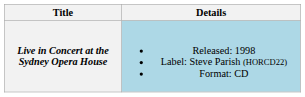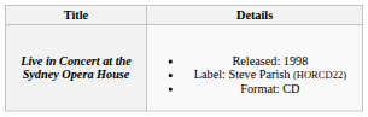Live in Concert at the Sydney Opera House | Details: lightblue background -> no background
